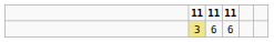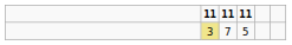row 2 | column 3: 6 -> 7
row 2 | column 4: 6 -> 5
